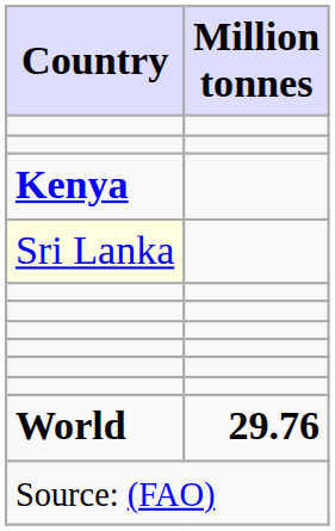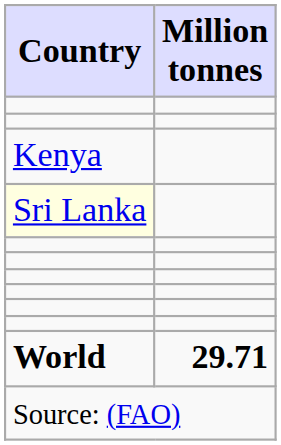row 4 | Country: bold -> normal
row 12 | Million tonnes: 29.76 -> 29.71
